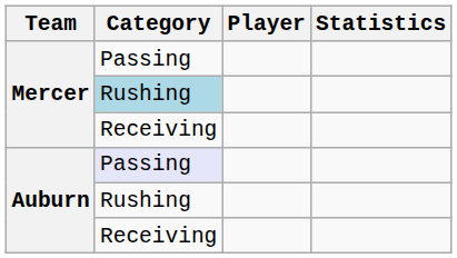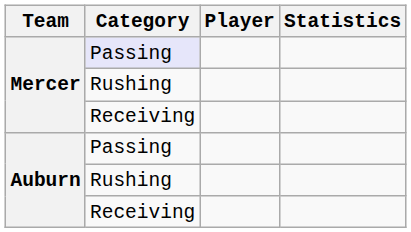Mercer / Passing | Category: no background -> lavender background
Mercer / Rushing | Category: lightblue background -> no background
Auburn / Passing | Category: lavender background -> no background
